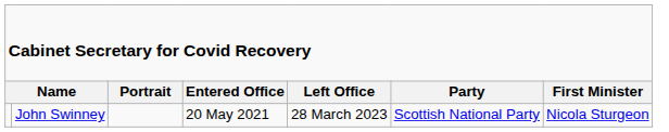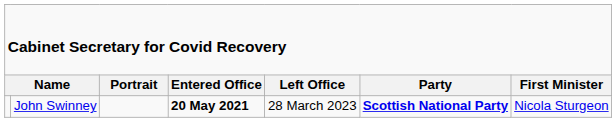John Swinney | column 4: normal -> bold
John Swinney | column 6: normal -> bold
